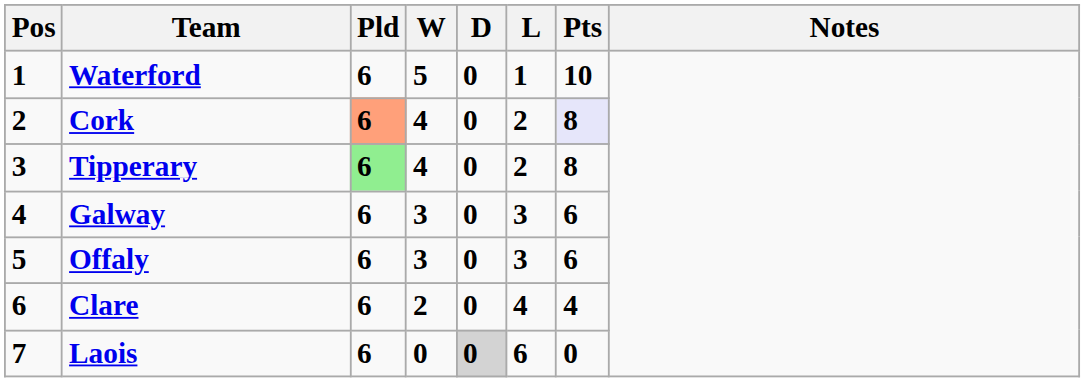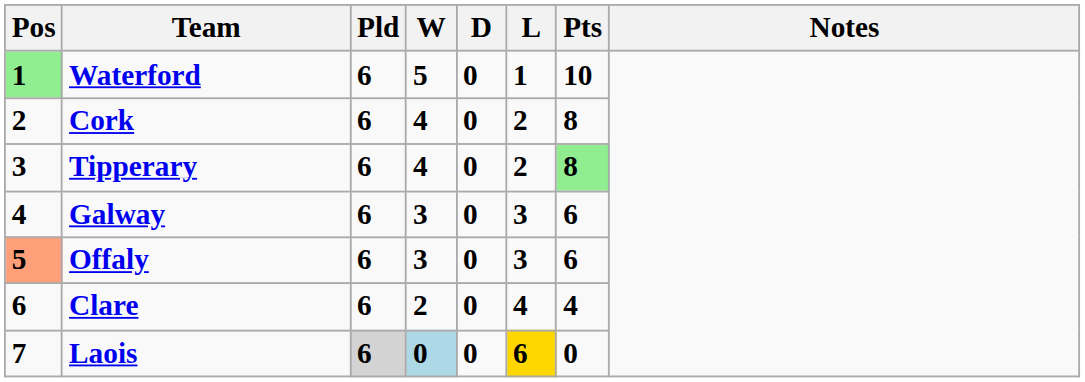Waterford | Pos: no background -> lightgreen background
Cork | Pld: lightsalmon background -> no background
Cork | Pts: lavender background -> no background
Tipperary | Pld: lightgreen background -> no background
Tipperary | Pts: no background -> lightgreen background
Offaly | Pos: no background -> lightsalmon background
Laois | Pld: no background -> lightgrey background
Laois | W: no background -> lightblue background
Laois | D: lightgrey background -> no background
Laois | L: no background -> gold background
